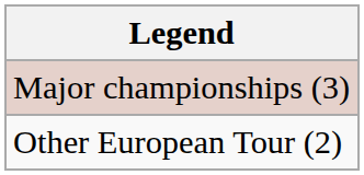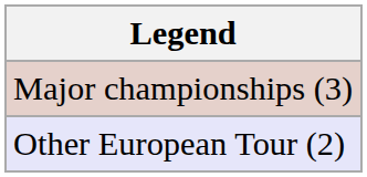row 3 | column 1: no background -> lavender background
